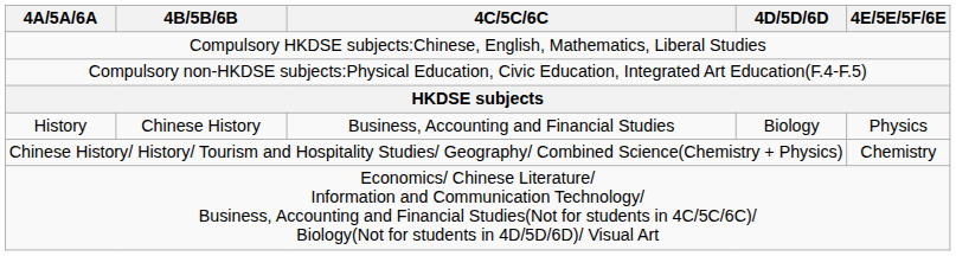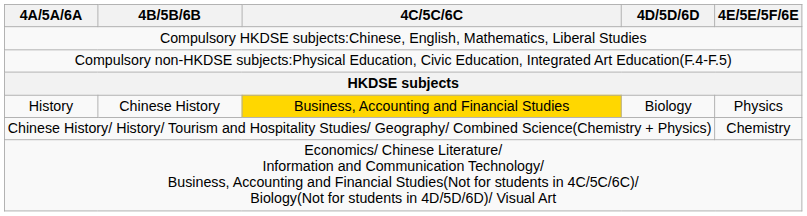History | 4C/5C/6C: no background -> gold background
